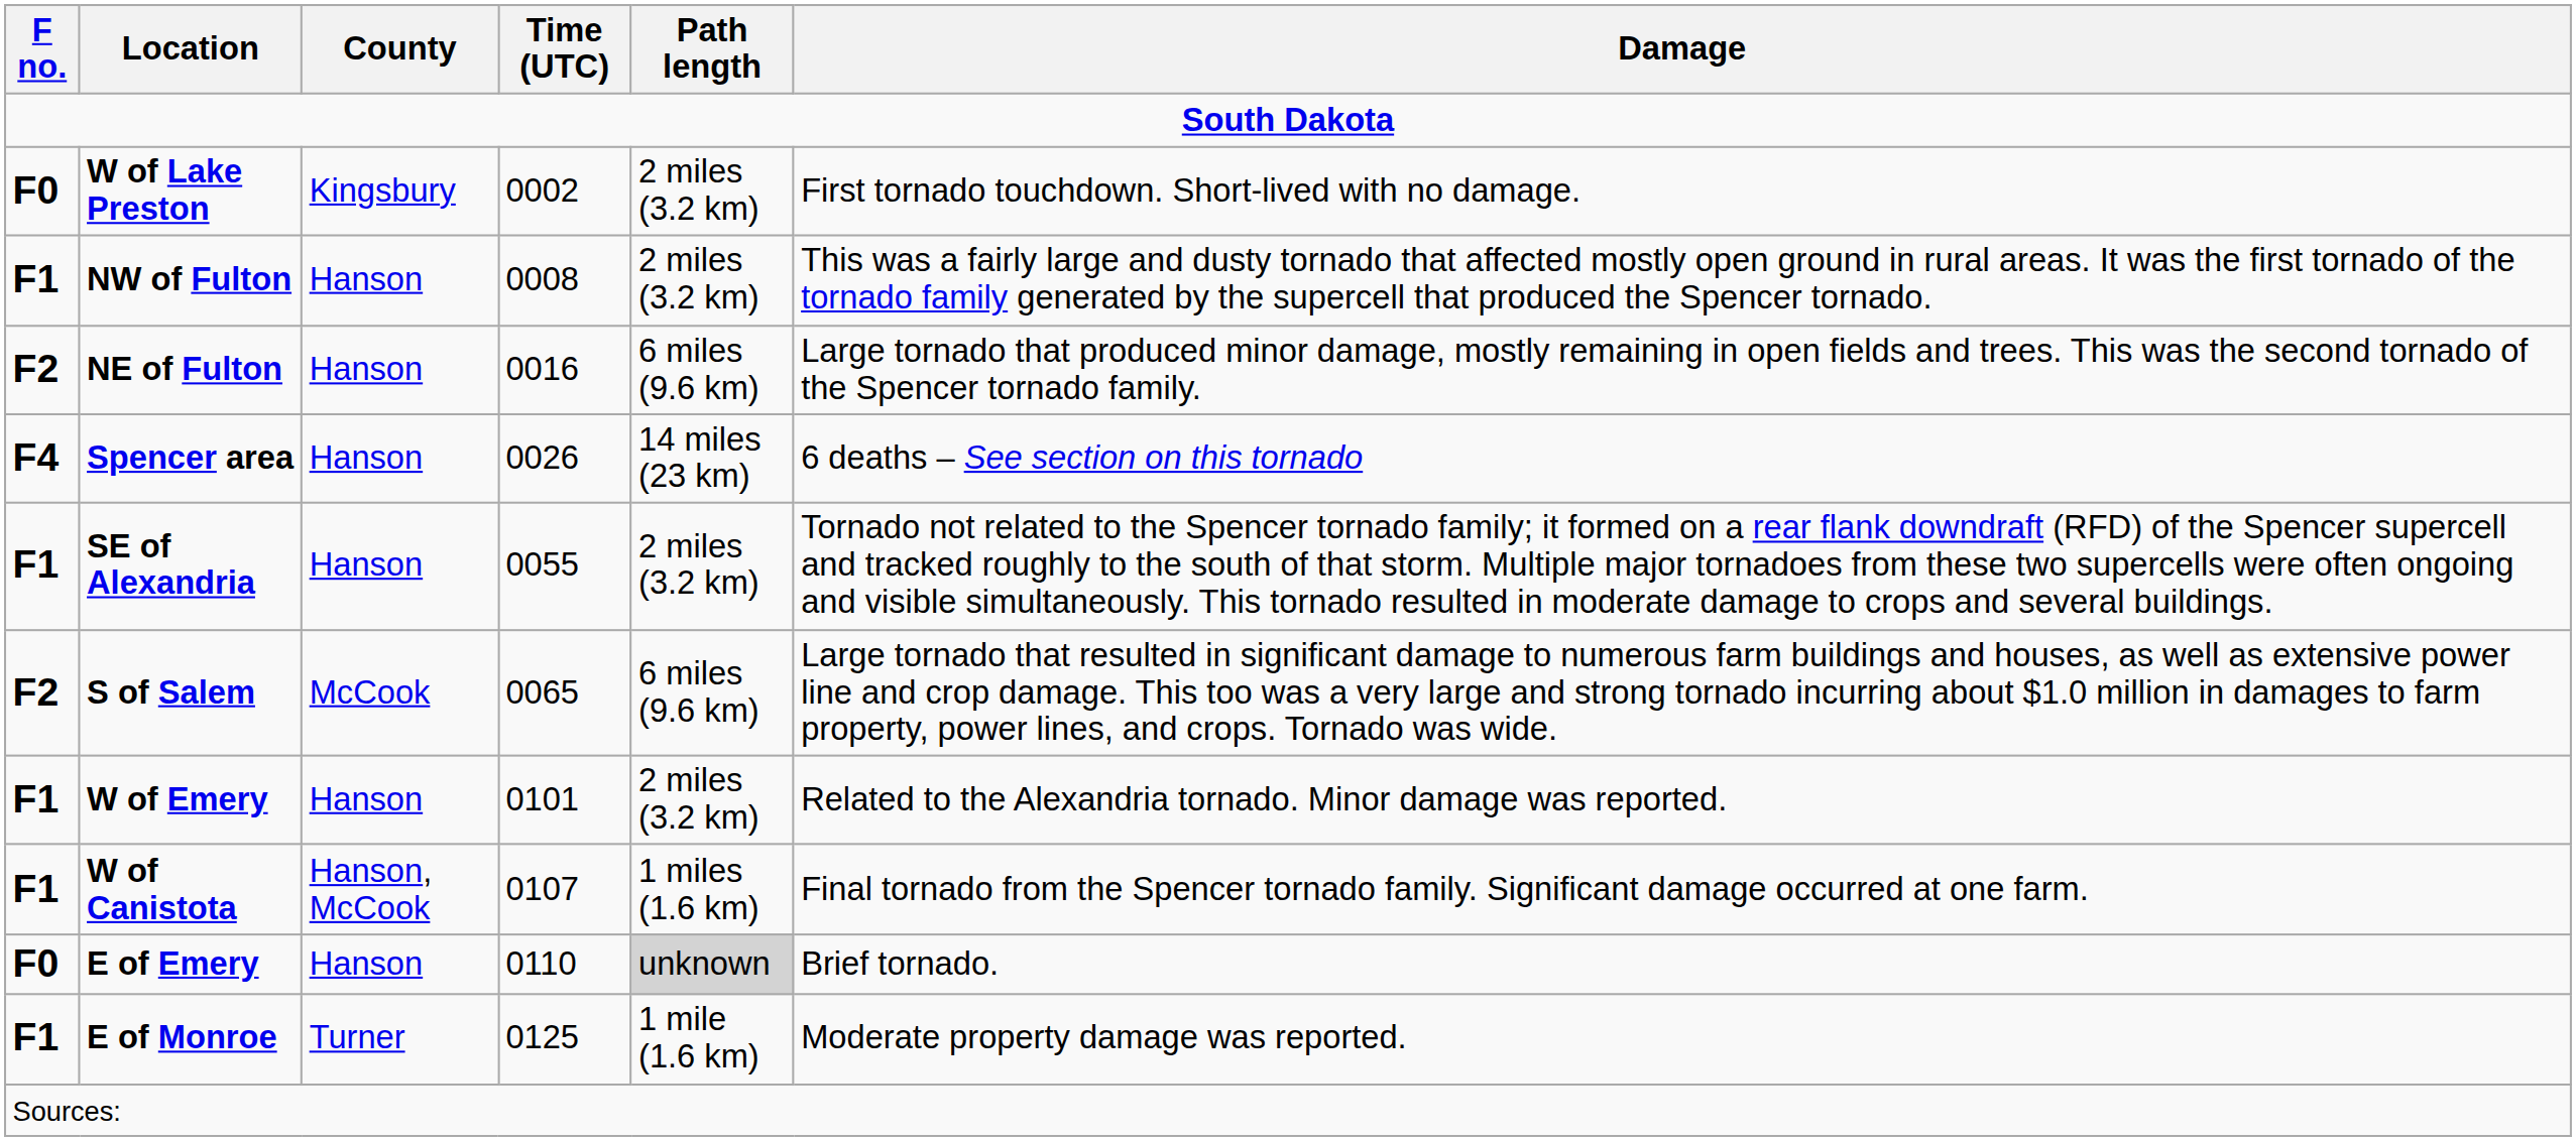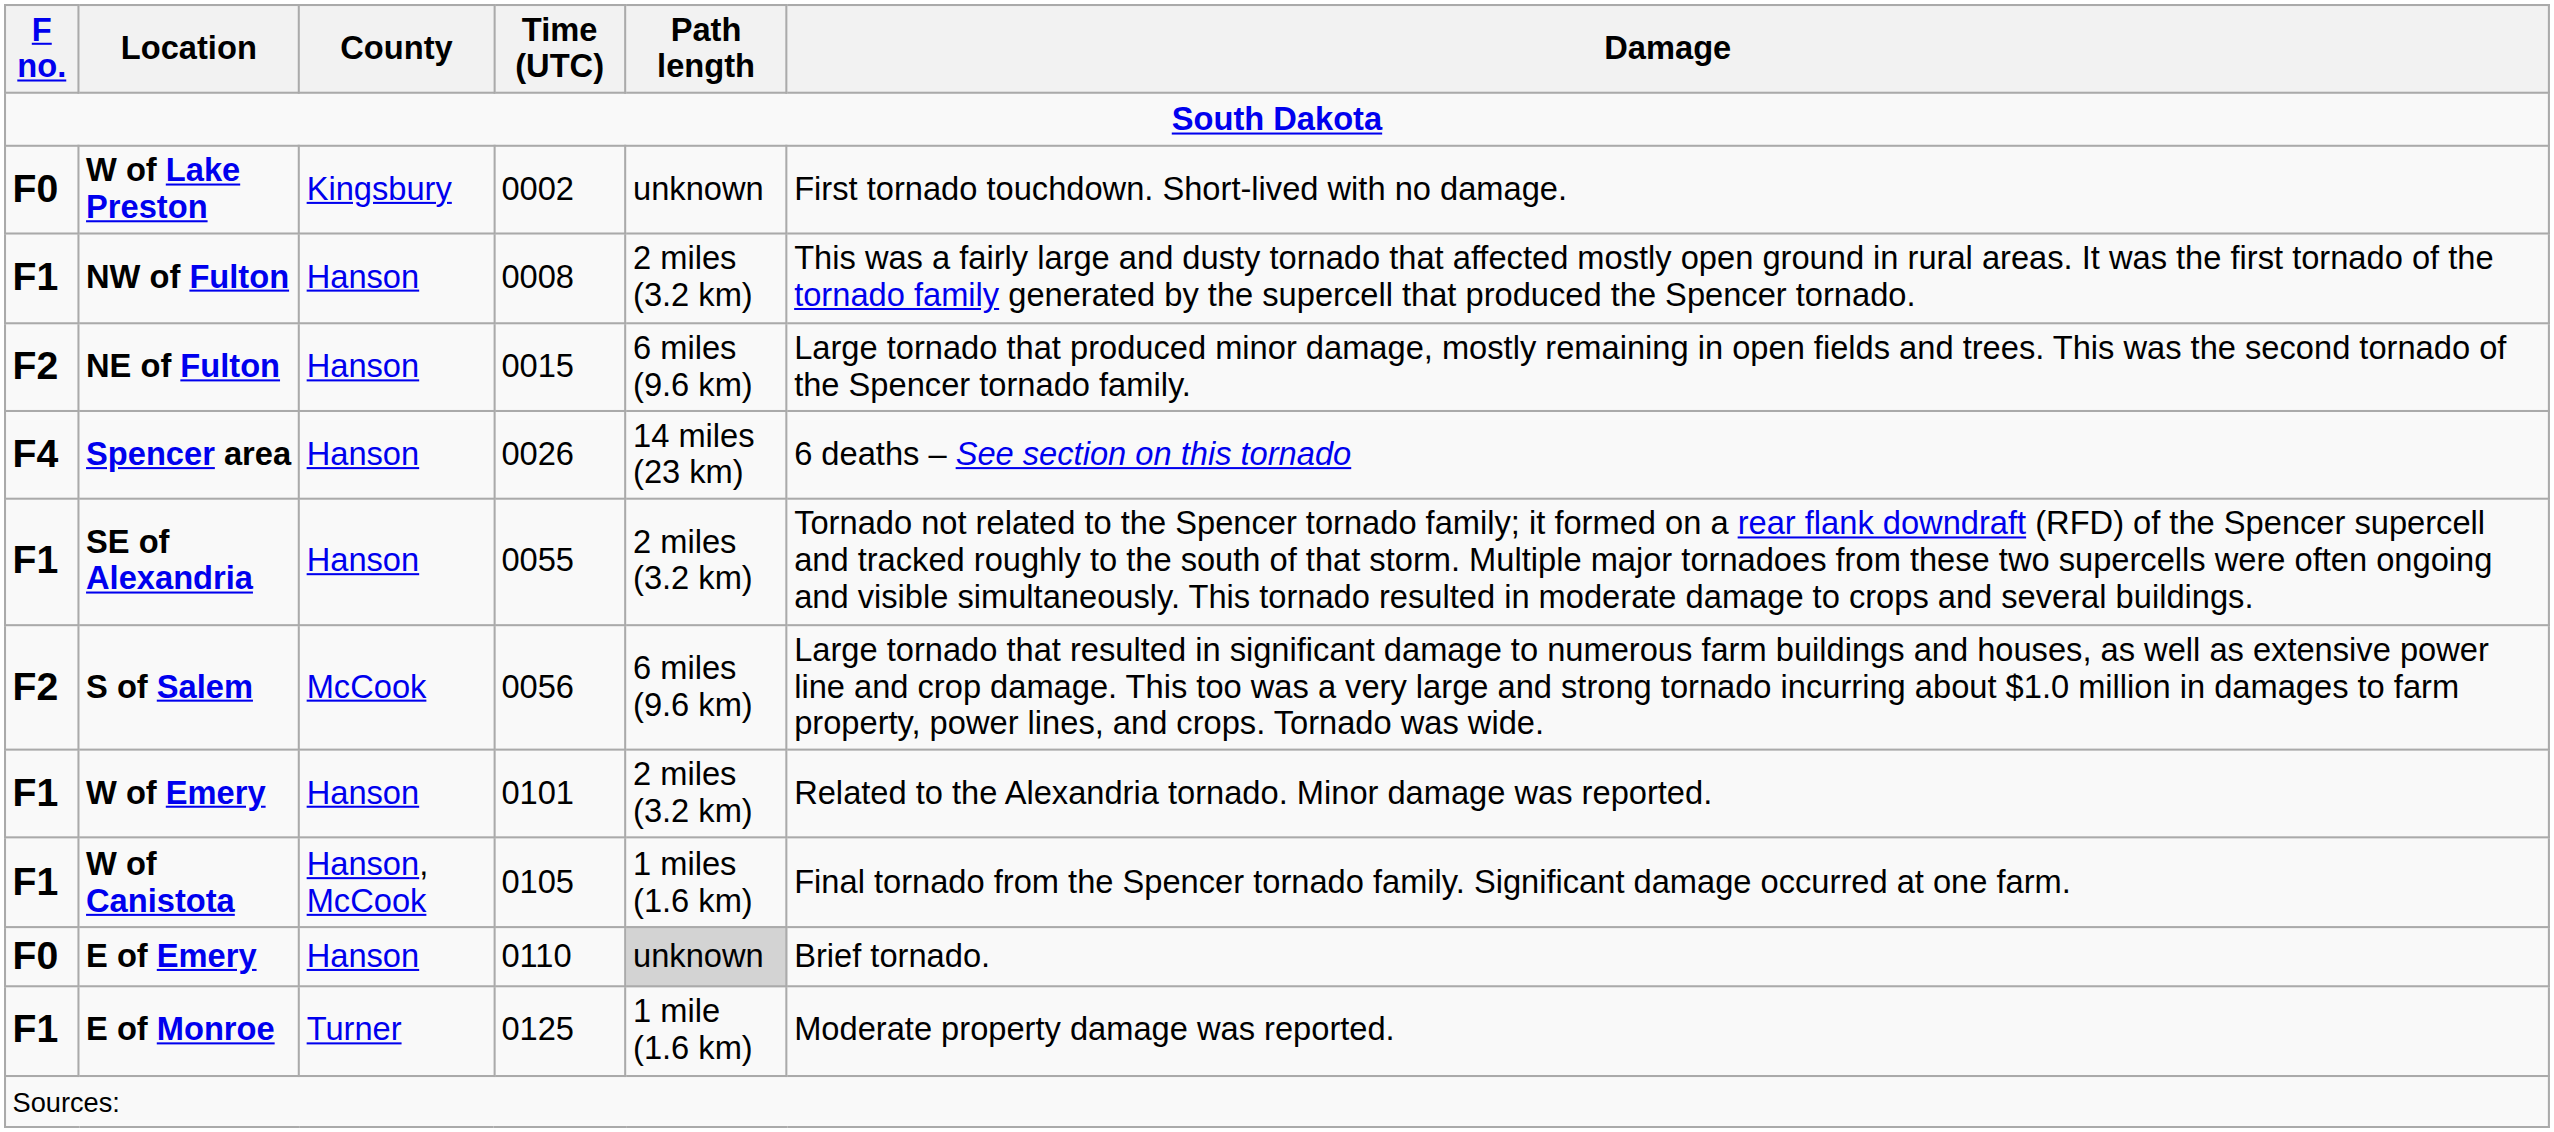W of Lake Preston | Path length: 2 miles (3.2 km) -> unknown
NE of Fulton | Time (UTC): 0016 -> 0015
S of Salem | Time (UTC): 0065 -> 0056
W of Canistota | Time (UTC): 0107 -> 0105
